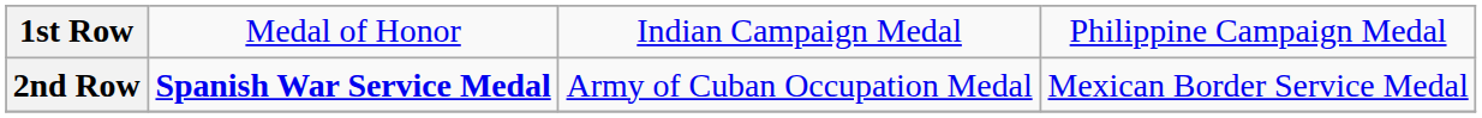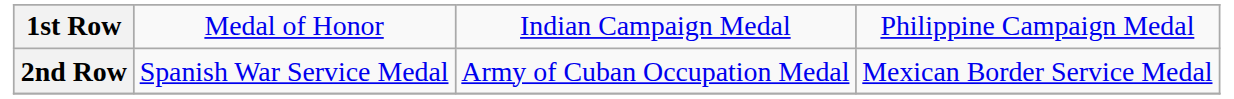2nd Row | column 2: bold -> normal
